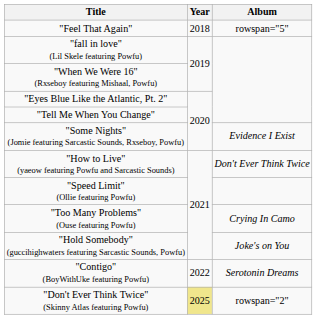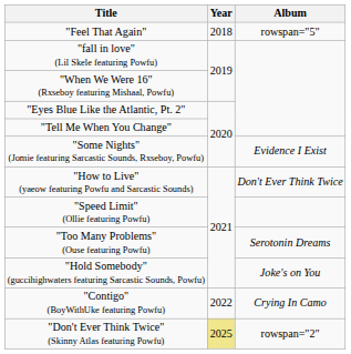"Too Many Problems" (Ouse featuring Powfu) | Album: Crying In Camo -> Serotonin Dreams
"Contigo" (BoyWithUke featuring Powfu) | Album: Serotonin Dreams -> Crying In Camo
